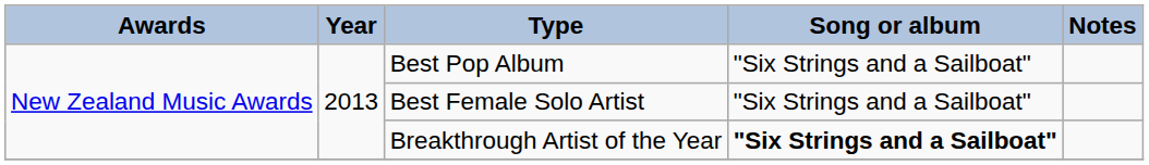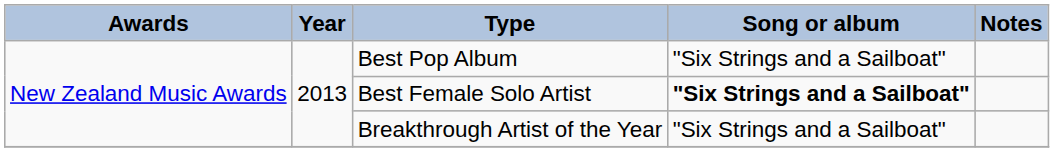Best Female Solo Artist | Song or album: normal -> bold
Breakthrough Artist of the Year | Song or album: bold -> normal
